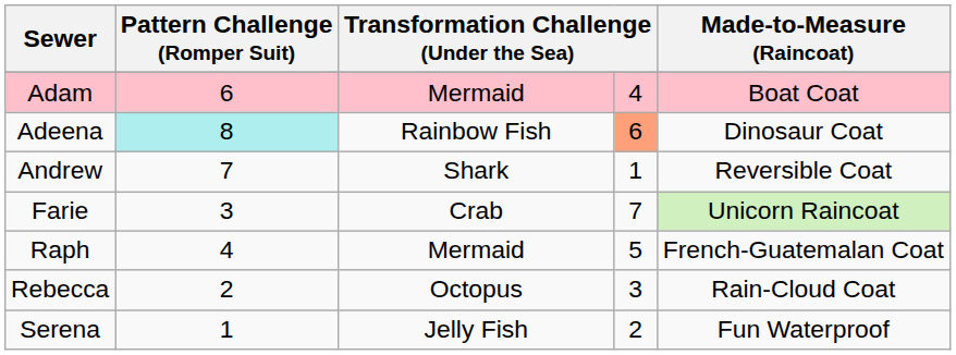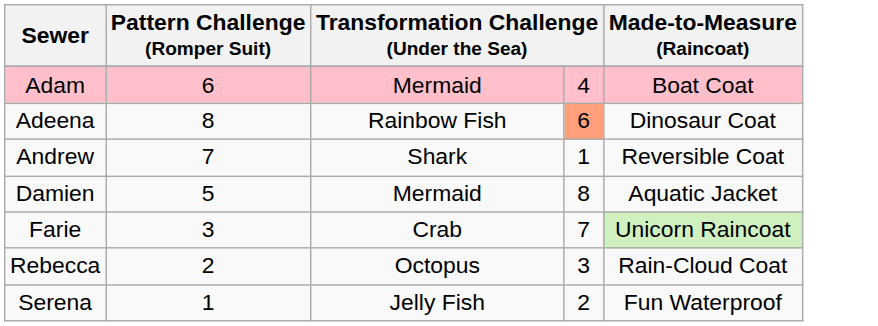Adeena | Pattern Challenge (Romper Suit): paleturquoise background -> no background
+ row: Damien | 5 | Mermaid | 8 | Aquatic Jacket
- row: Raph | 4 | Mermaid | 5 | French-Guatemalan Coat
